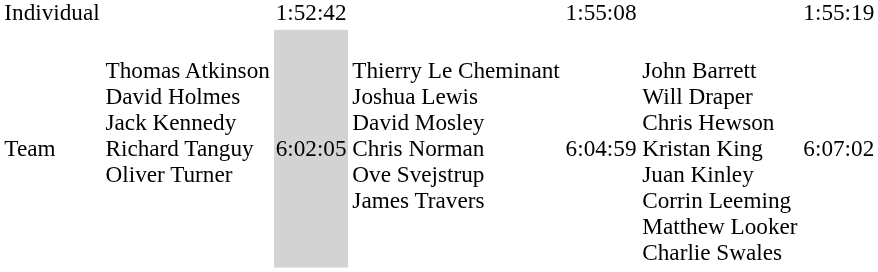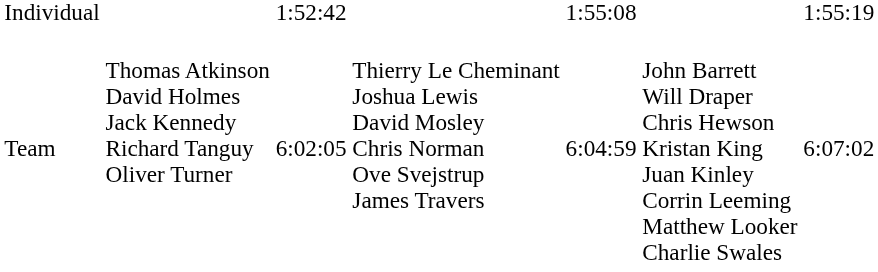Team | column 3: lightgrey background -> no background
